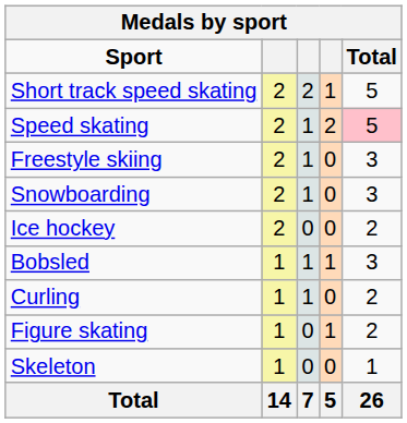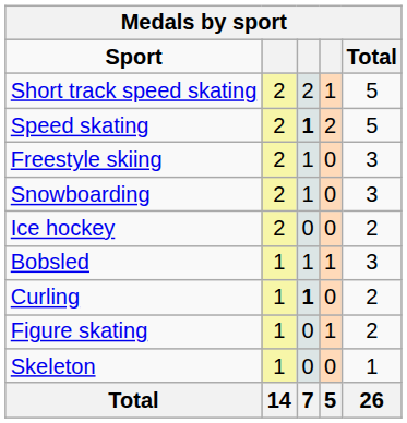Speed skating | column 3: normal -> bold
Speed skating | Total: pink background -> no background
Curling | column 3: normal -> bold
